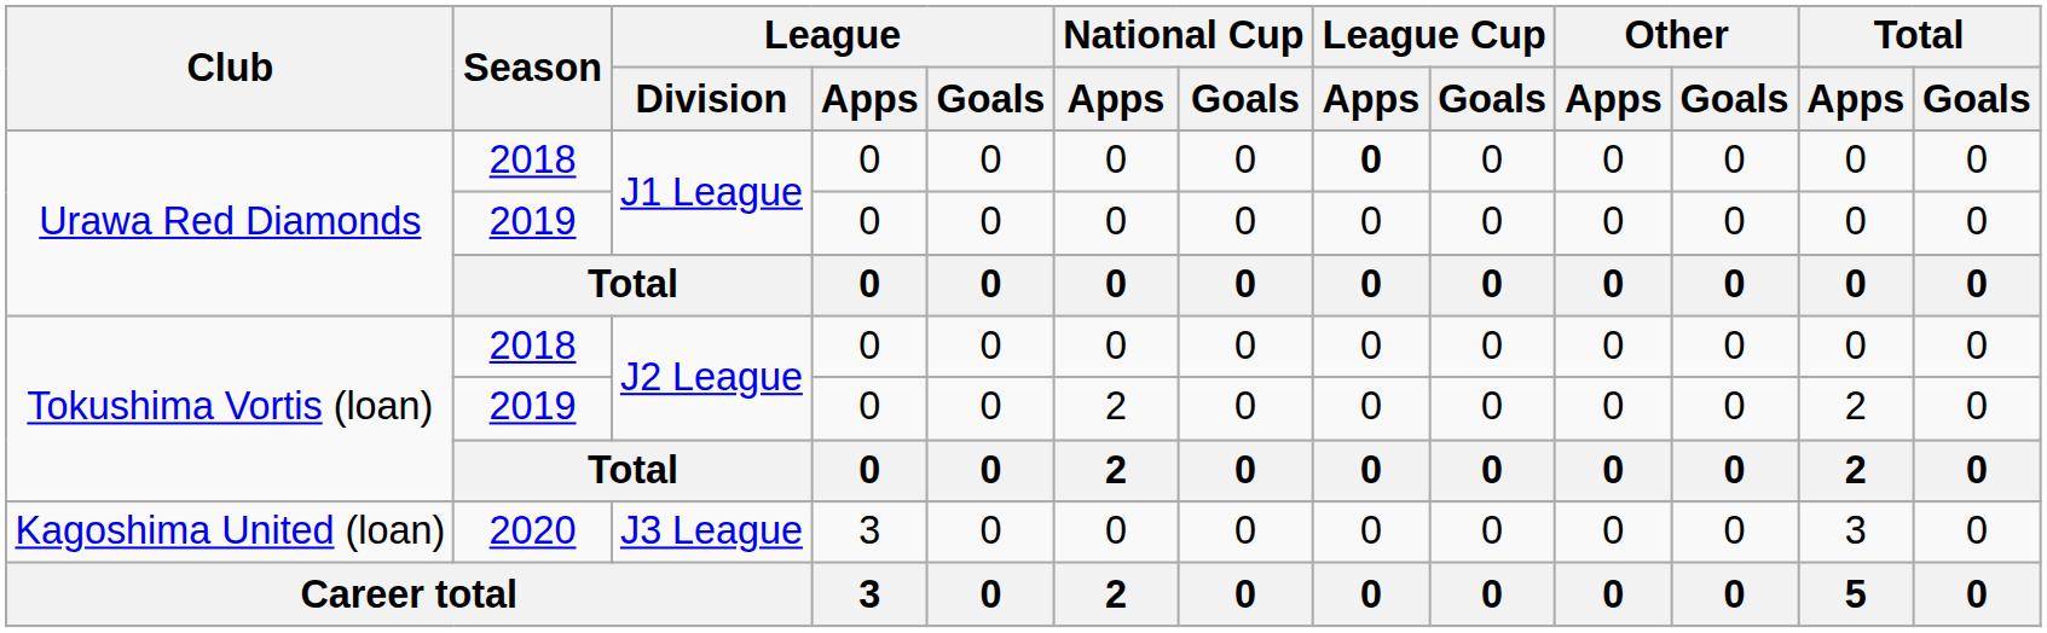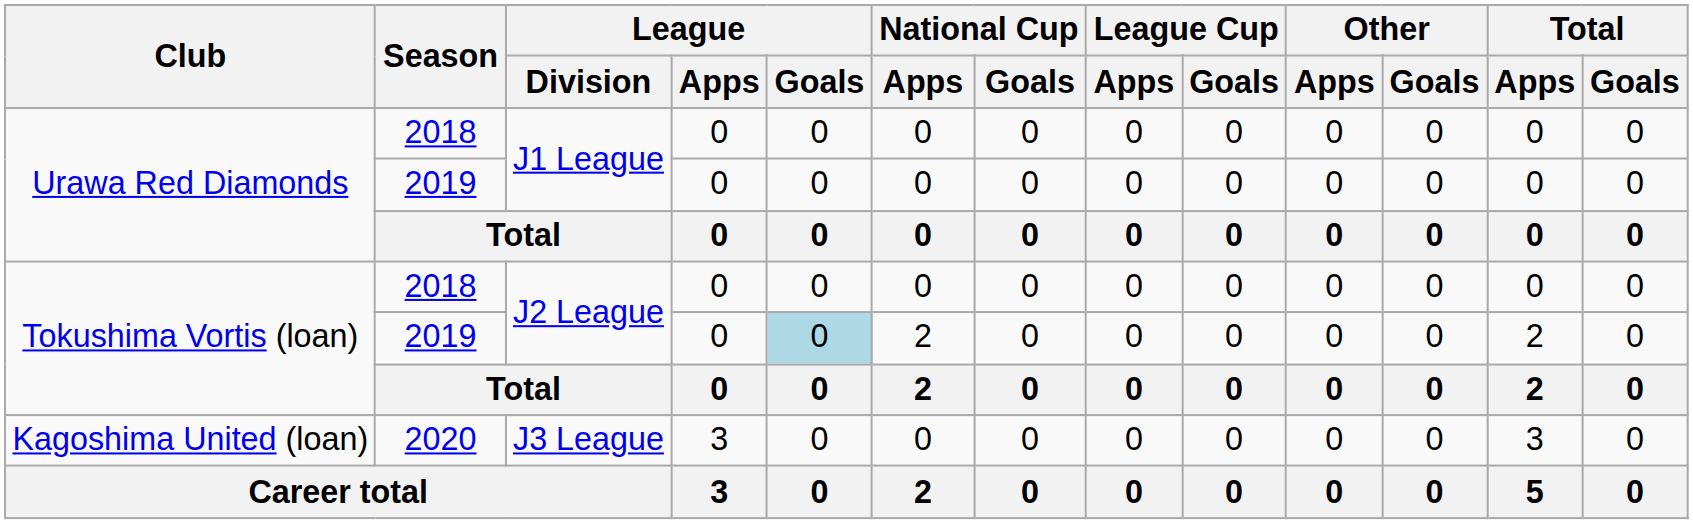Urawa Red Diamonds / 2018 | League Cup / Apps: bold -> normal
Tokushima Vortis (loan) / 2019 | League / Goals: no background -> lightblue background
